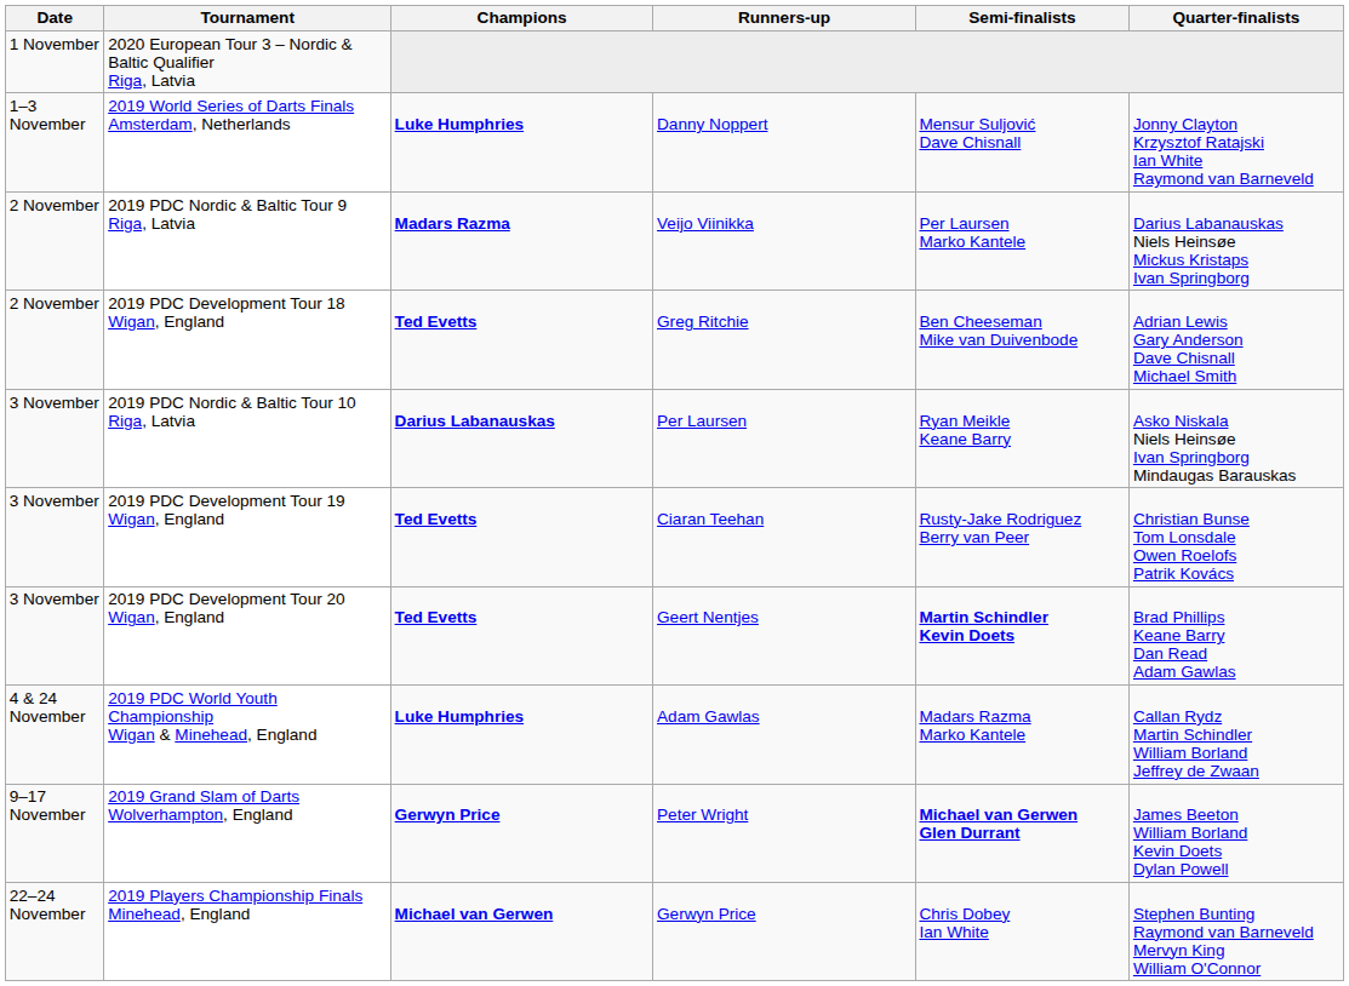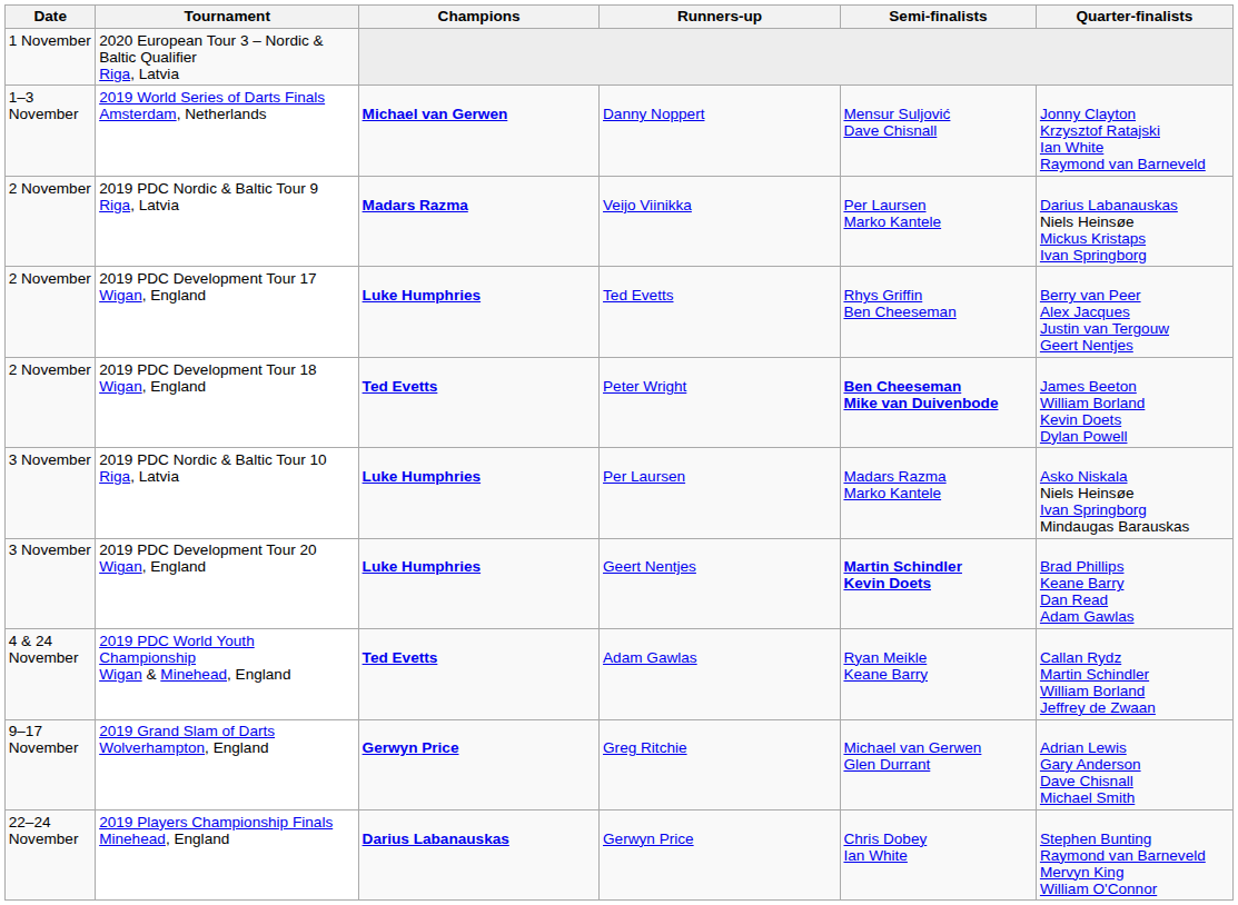2019 World Series of Darts Finals Amsterdam, Netherlands | Champions: Luke Humphries -> Michael van Gerwen
+ row: 2 November | 2019 PDC Development Tour 17 Wigan, England | Luke Humphries | Ted Evetts | Rhys Griffin Ben Cheeseman | Berry van Peer Alex Jacques Justin van Tergouw Geert Nentjes
2019 PDC Development Tour 18 Wigan, England | Runners-up: Greg Ritchie -> Peter Wright
2019 PDC Development Tour 18 Wigan, England | Semi-finalists: normal -> bold
2019 PDC Development Tour 18 Wigan, England | Quarter-finalists: Adrian Lewis Gary Anderson Dave Chisnall Michael Smith -> James Beeton William Borland Kevin Doets Dylan Powell
2019 PDC Nordic & Baltic Tour 10 Riga, Latvia | Champions: Darius Labanauskas -> Luke Humphries
2019 PDC Nordic & Baltic Tour 10 Riga, Latvia | Semi-finalists: Ryan Meikle Keane Barry -> Madars Razma Marko Kantele
- row: 3 November | 2019 PDC Development Tour 19 Wigan, England | Ted Evetts | Ciaran Teehan | Rusty-Jake Rodriguez Berry van Peer | Christian Bunse Tom Lonsdale Owen Roelofs Patrik Kovács
2019 PDC Development Tour 20 Wigan, England | Champions: Ted Evetts -> Luke Humphries
2019 PDC World Youth Championship Wigan & Minehead, England | Champions: Luke Humphries -> Ted Evetts
2019 PDC World Youth Championship Wigan & Minehead, England | Semi-finalists: Madars Razma Marko Kantele -> Ryan Meikle Keane Barry
2019 Grand Slam of Darts Wolverhampton, England | Runners-up: Peter Wright -> Greg Ritchie
2019 Grand Slam of Darts Wolverhampton, England | Semi-finalists: bold -> normal
2019 Grand Slam of Darts Wolverhampton, England | Quarter-finalists: James Beeton William Borland Kevin Doets Dylan Powell -> Adrian Lewis Gary Anderson Dave Chisnall Michael Smith
2019 Players Championship Finals Minehead, England | Champions: Michael van Gerwen -> Darius Labanauskas
